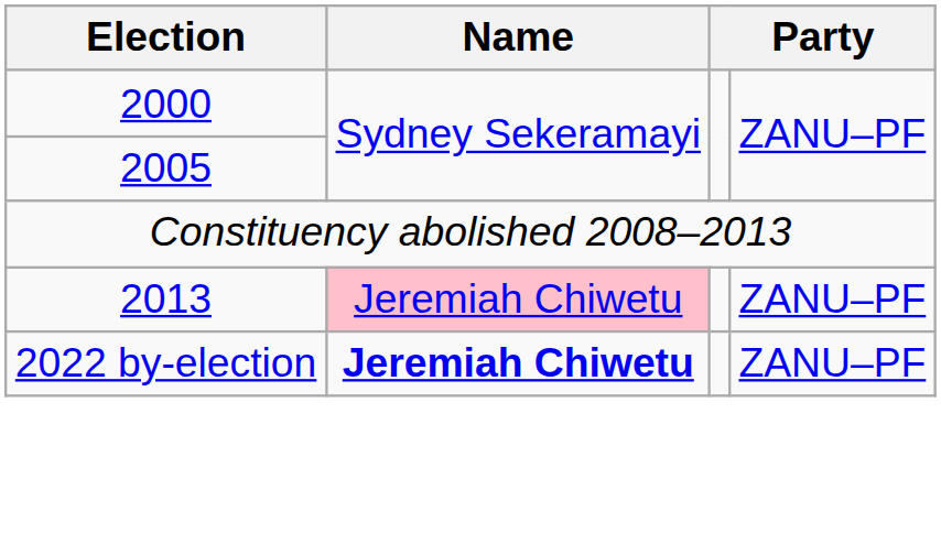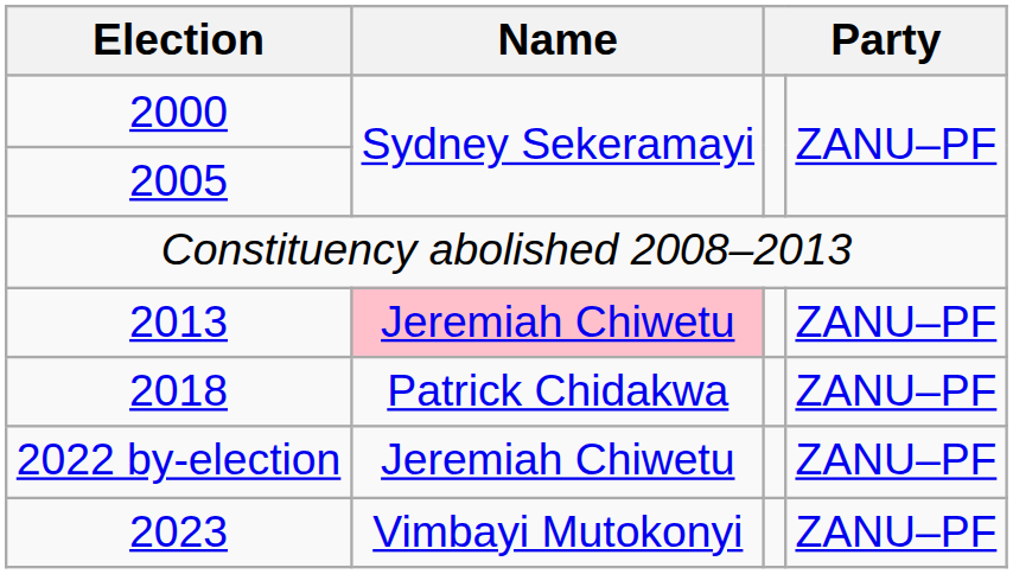+ row: 2018 | Patrick Chidakwa | ZANU–PF
2022 by-election | Name: bold -> normal
+ row: 2023 | Vimbayi Mutokonyi | ZANU–PF
